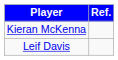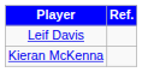rows swapped: Leif Davis <-> Kieran McKenna
